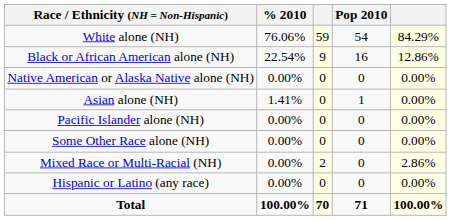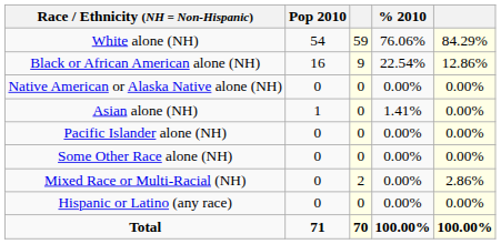columns swapped: Pop 2010 <-> % 2010
